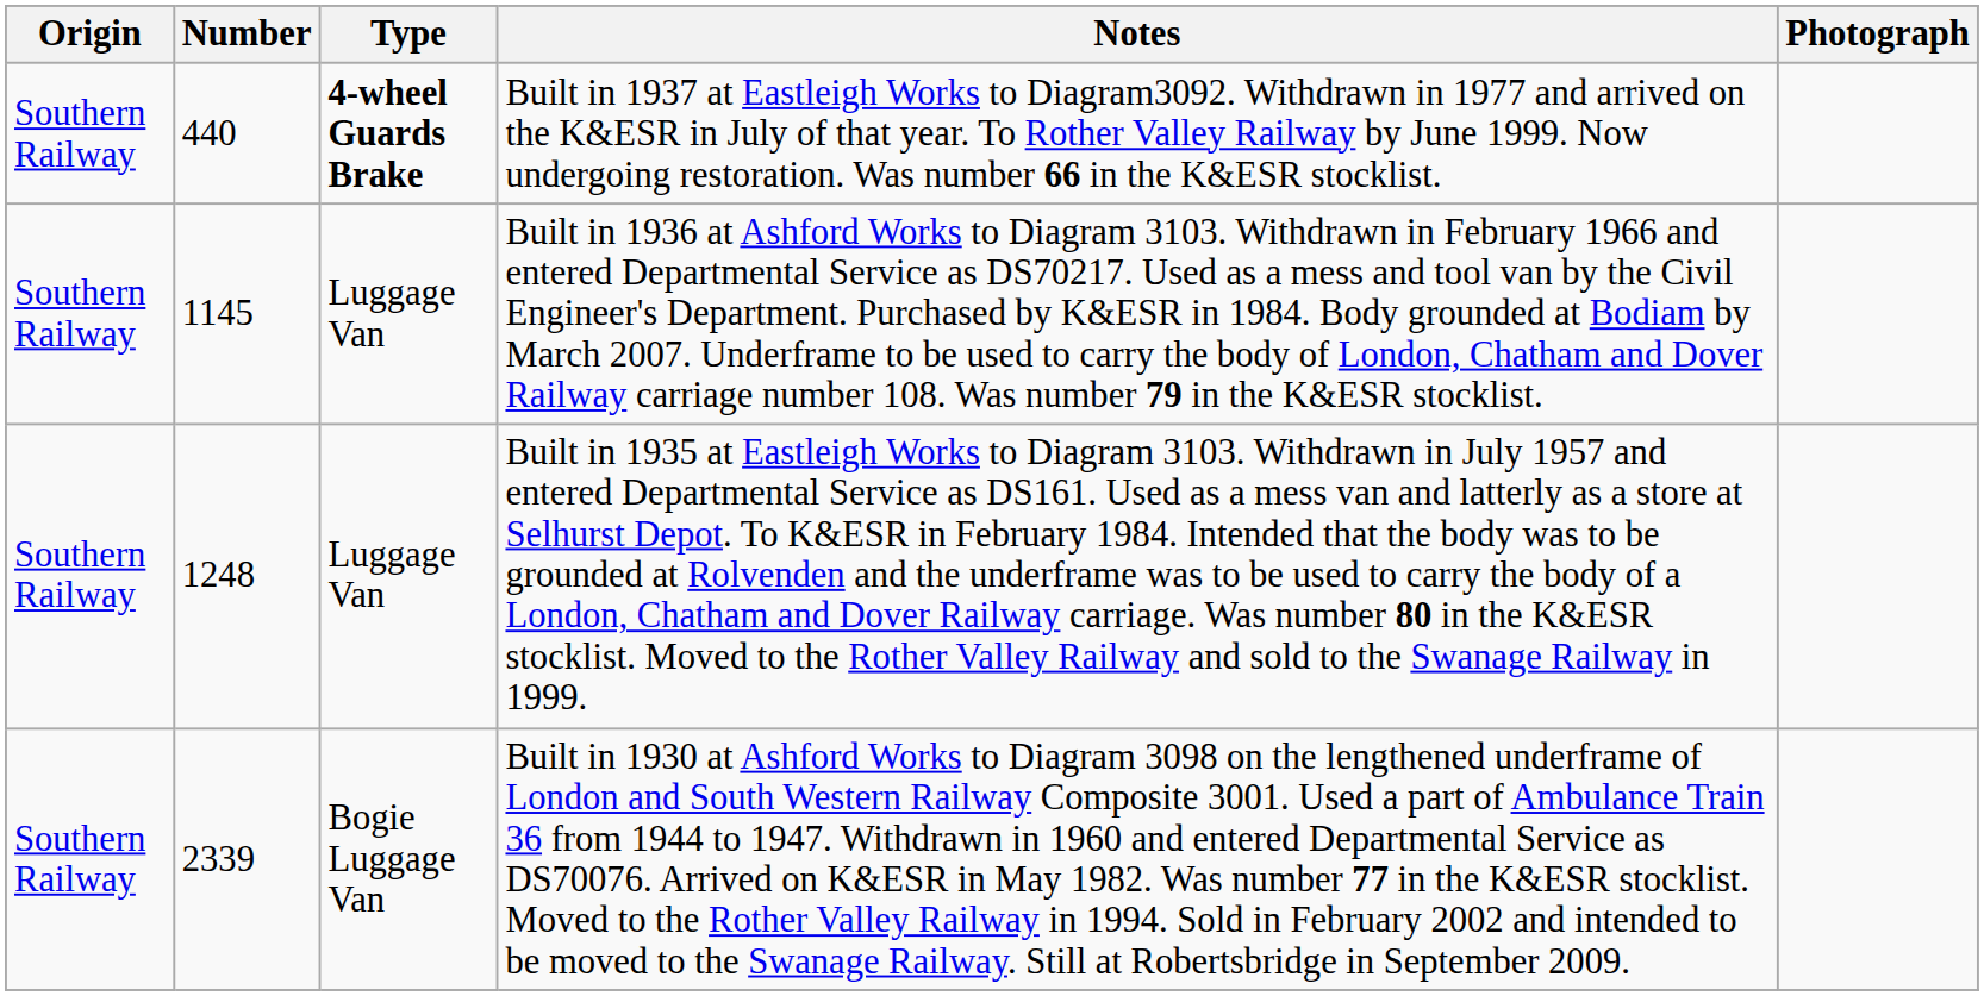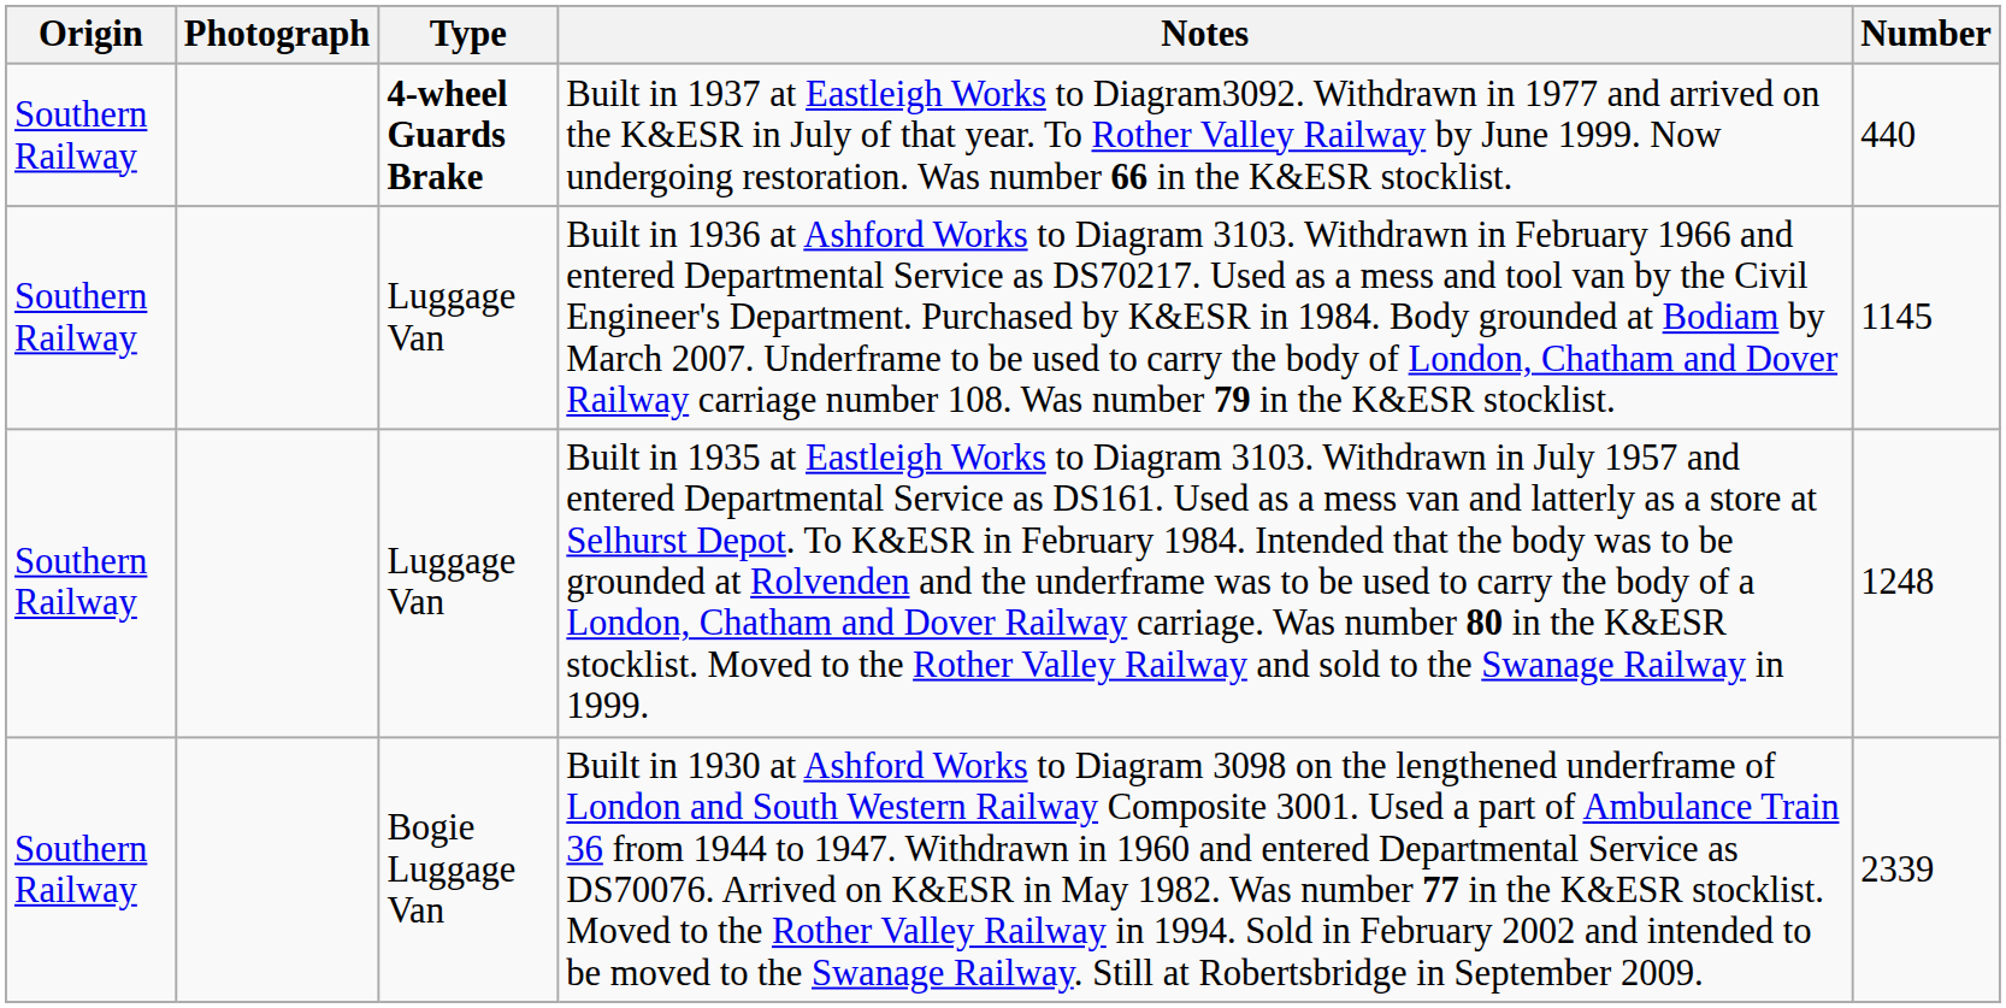columns swapped: Number <-> Photograph
